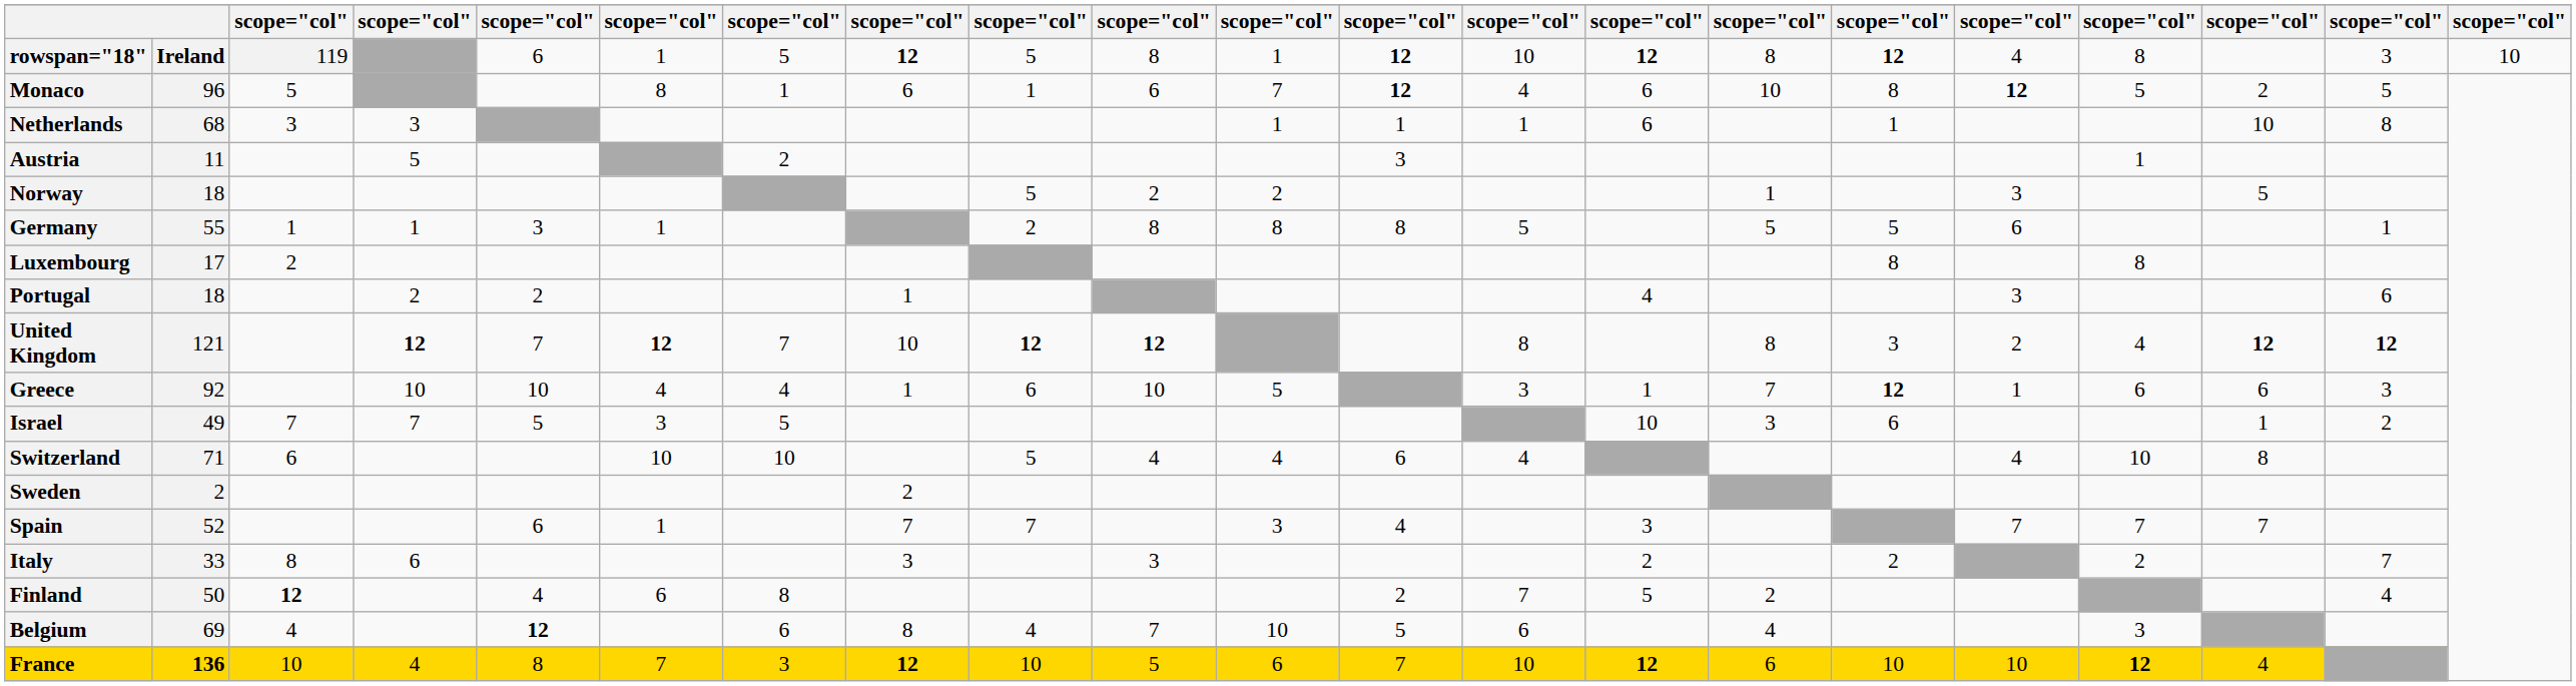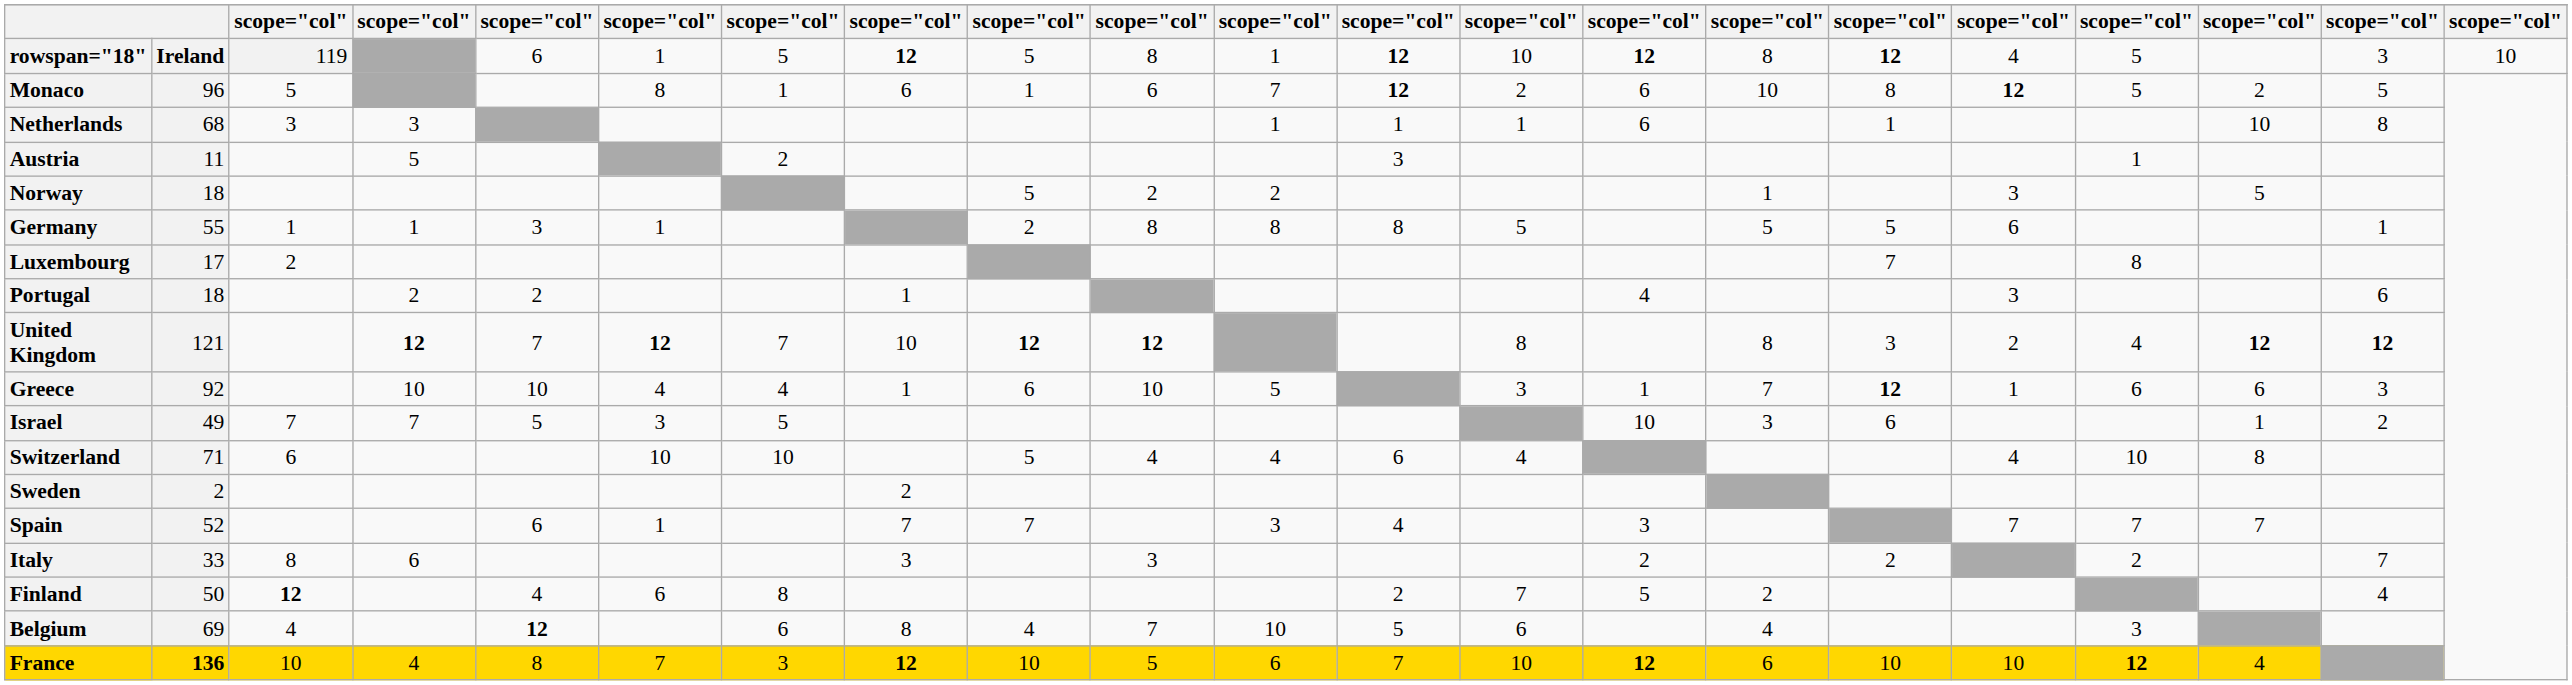rowspan="18" | column 18: 8 -> 5
Monaco | column 13: 4 -> 2
Luxembourg | column 16: 8 -> 7
